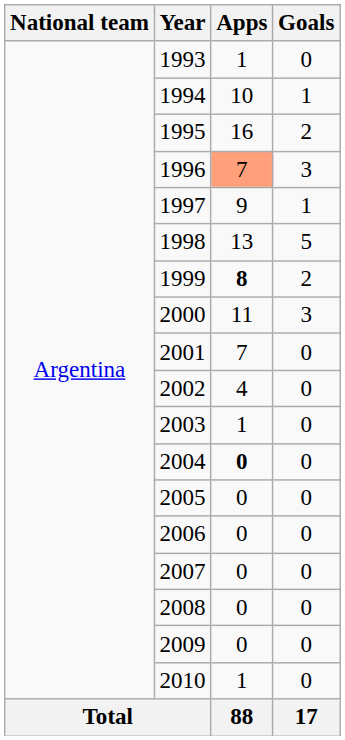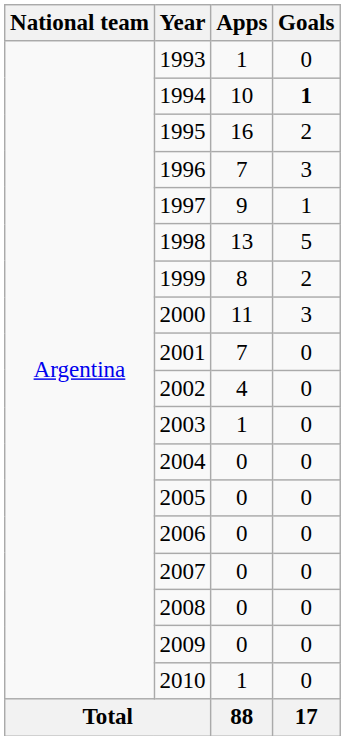1994 | Goals: normal -> bold
1996 | Apps: lightsalmon background -> no background
1999 | Apps: bold -> normal
2004 | Apps: bold -> normal
